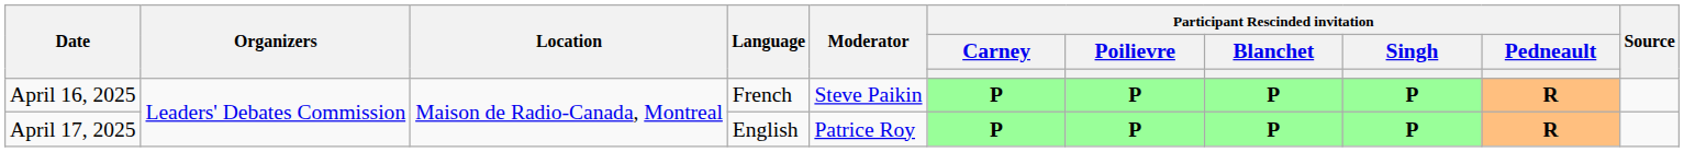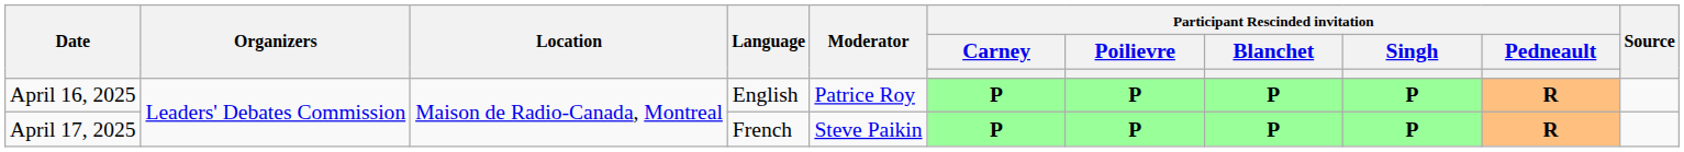April 16, 2025 | Language: French -> English
April 16, 2025 | Moderator: Steve Paikin -> Patrice Roy
April 17, 2025 | Language: English -> French
April 17, 2025 | Moderator: Patrice Roy -> Steve Paikin
